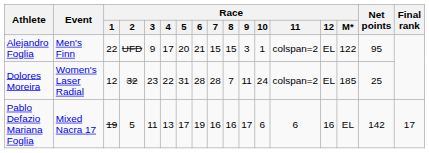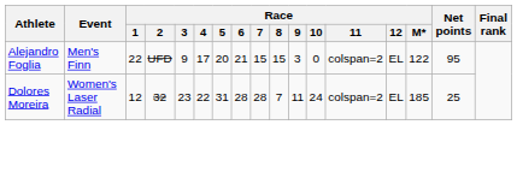Alejandro Foglia | Race / 10: 1 -> 0
- row: Pablo Defazio Mariana Foglia | Mixed Nacra 17 | 19 | 5 | 11 | 13 | 17 | 19 | 16 | 16 | 17 | 6 | 6 | 16 | EL | 142 | 17
